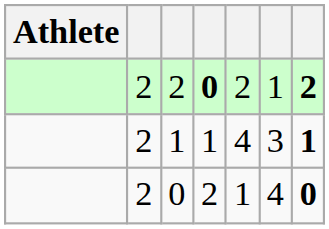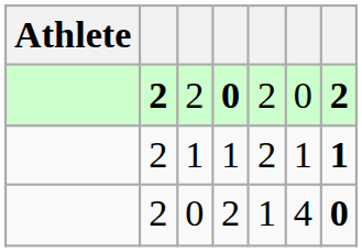row 2 | column 2: normal -> bold
row 2 | column 6: 1 -> 0
row 3 | column 5: 4 -> 2
row 3 | column 6: 3 -> 1
